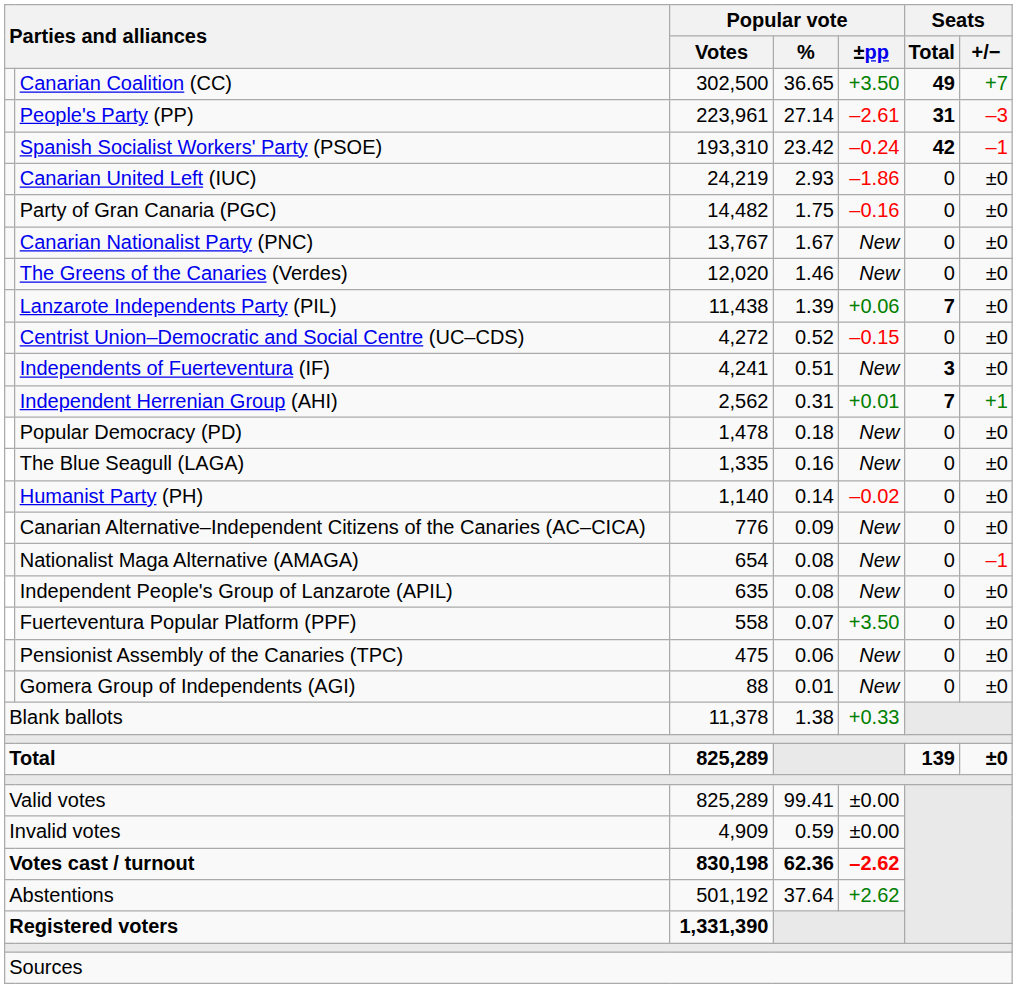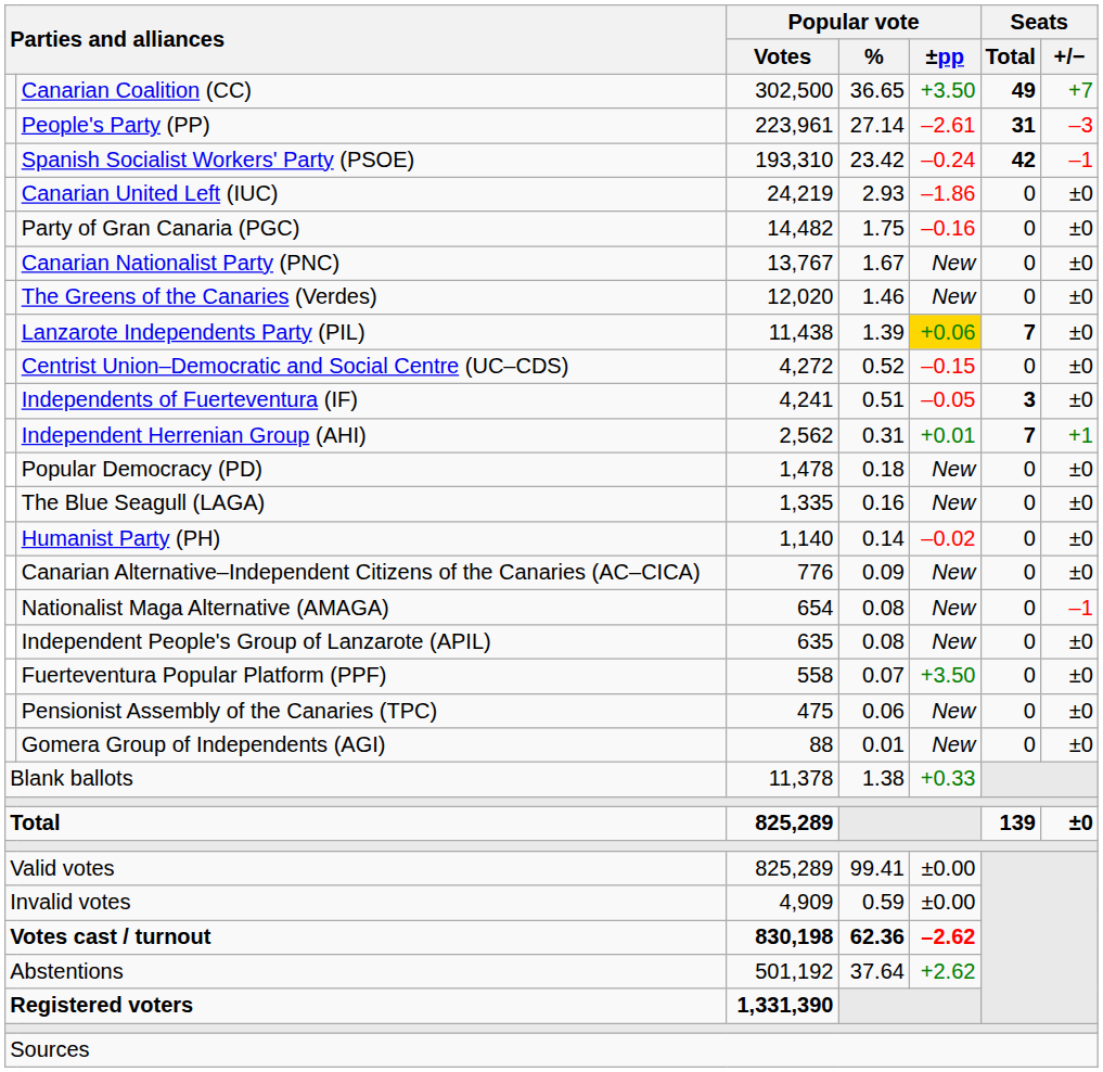Lanzarote Independents Party (PIL) | Popular vote / ±pp: no background -> gold background
Independents of Fuerteventura (IF) | Popular vote / ±pp: New -> –0.05
